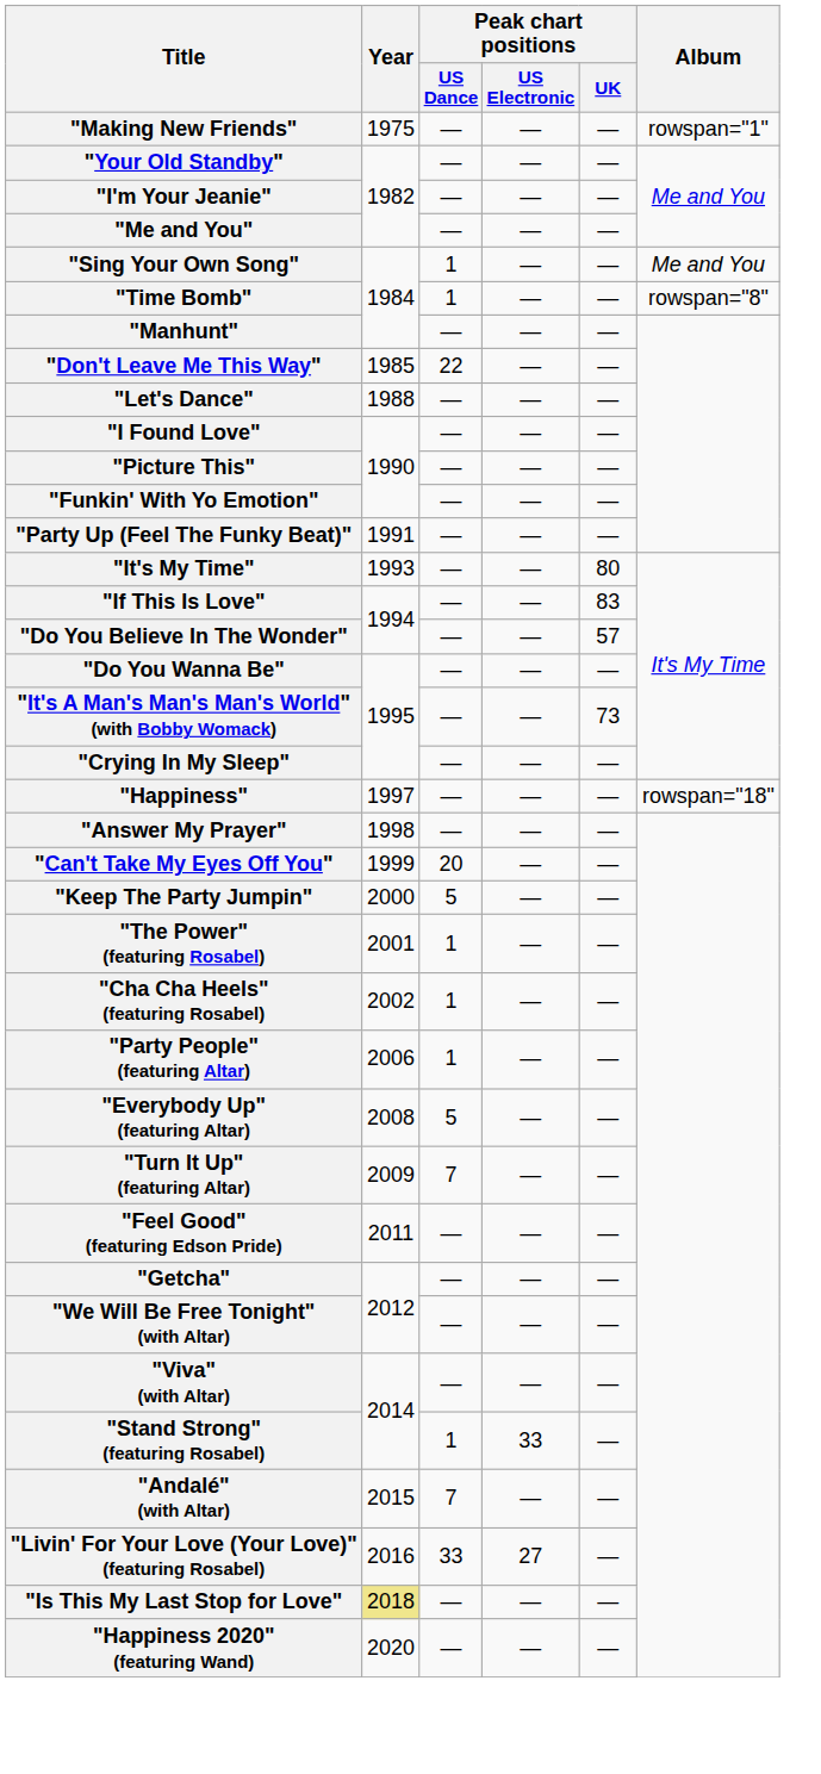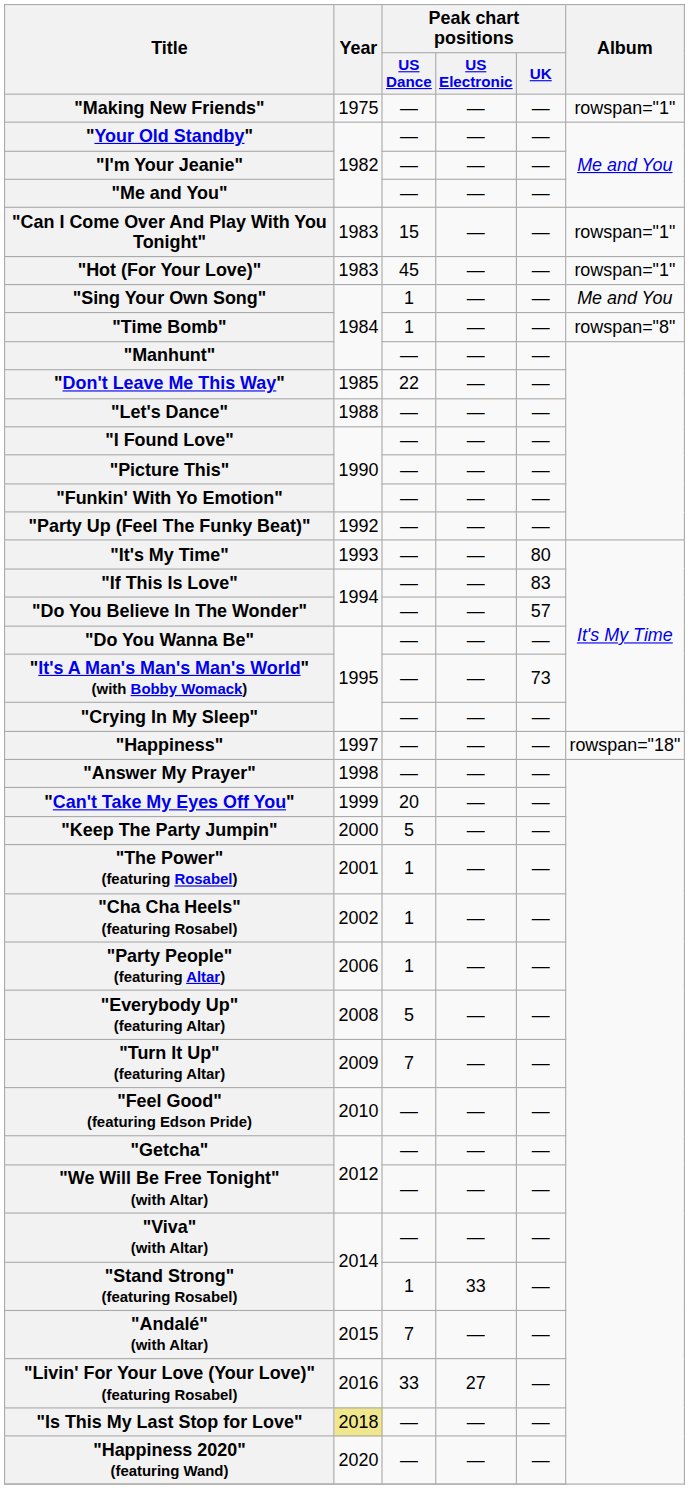+ row: "Can I Come Over And Play With You Tonight" | 1983 | 15 | — | — | rowspan="1"
+ row: "Hot (For Your Love)" | 1983 | 45 | — | — | rowspan="1"
"Party Up (Feel The Funky Beat)" | Year: 1991 -> 1992
"Feel Good" (featuring Edson Pride) | Year: 2011 -> 2010
